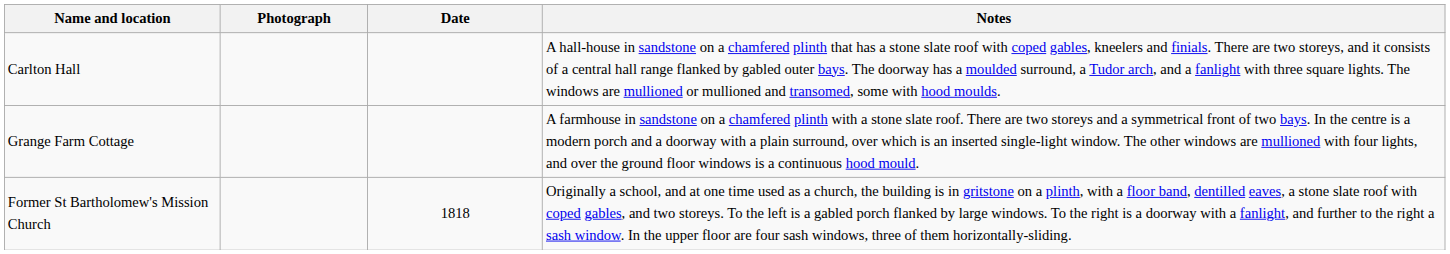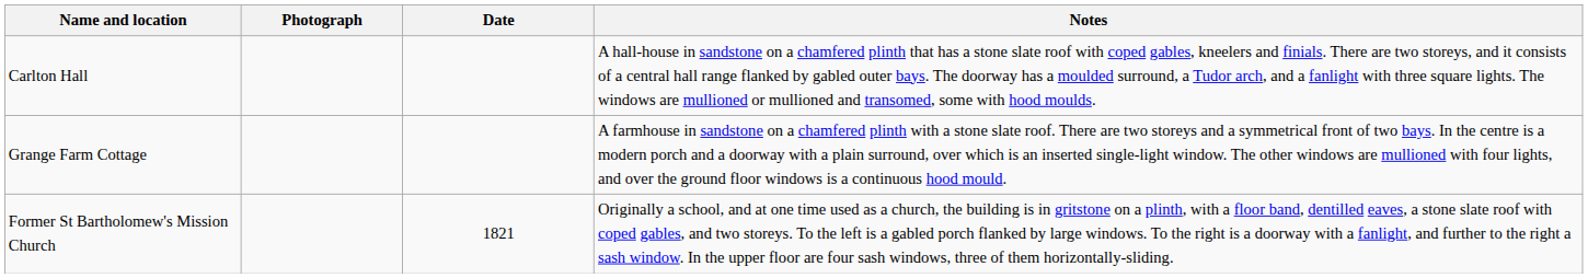Former St Bartholomew's Mission Church | Date: 1818 -> 1821
